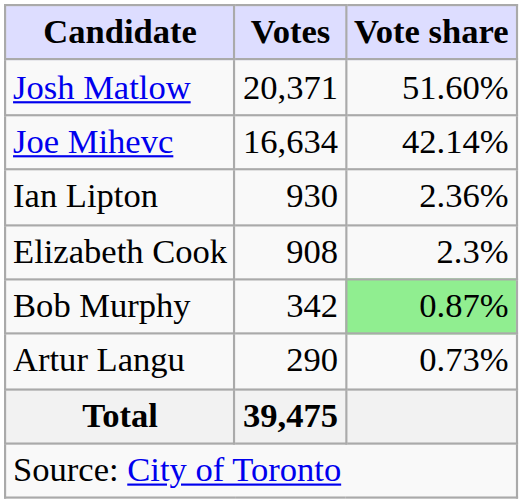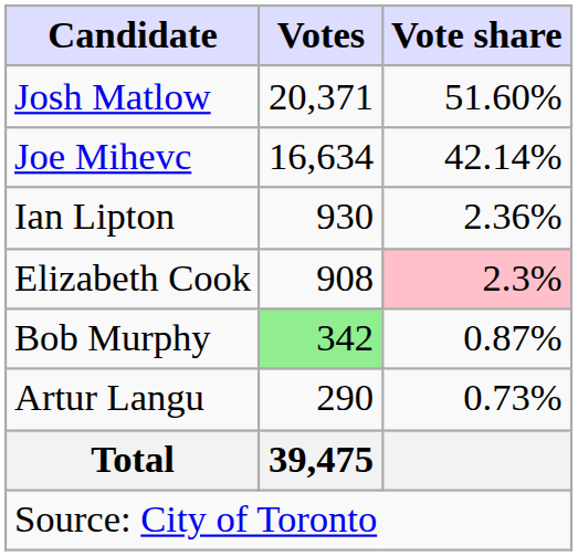Elizabeth Cook | Vote share: no background -> pink background
Bob Murphy | Votes: no background -> lightgreen background
Bob Murphy | Vote share: lightgreen background -> no background
